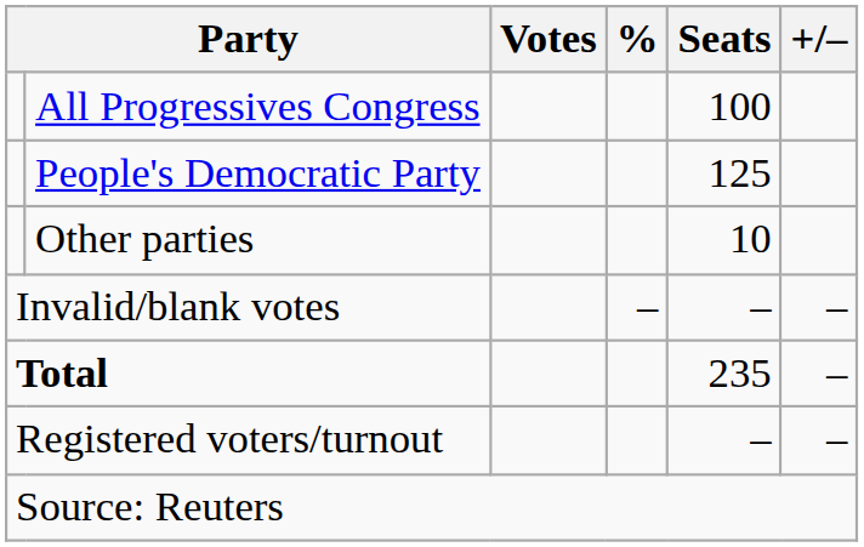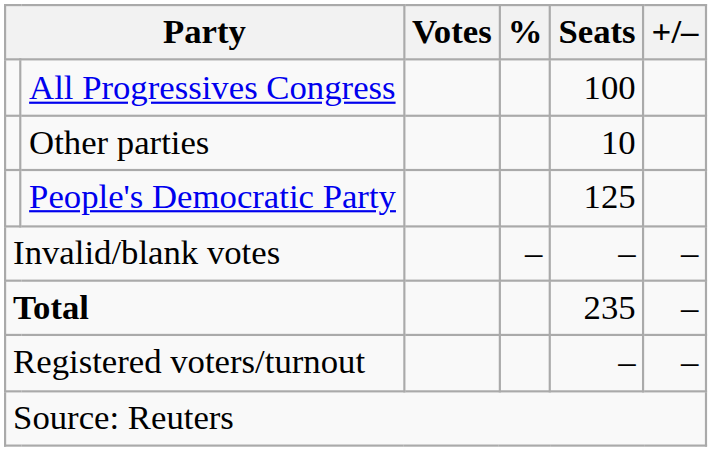rows swapped: People's Democratic Party <-> Other parties
